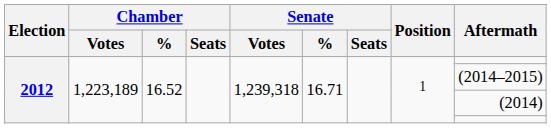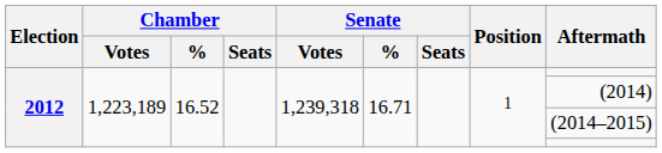row 4 | Aftermath: (2014–2015) -> (2014)
row 5 | Aftermath: (2014) -> (2014–2015)
